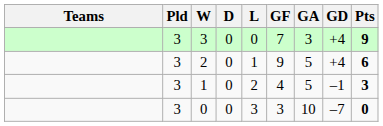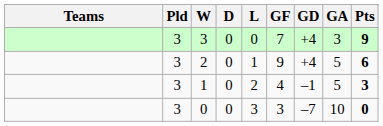columns swapped: GA <-> GD
